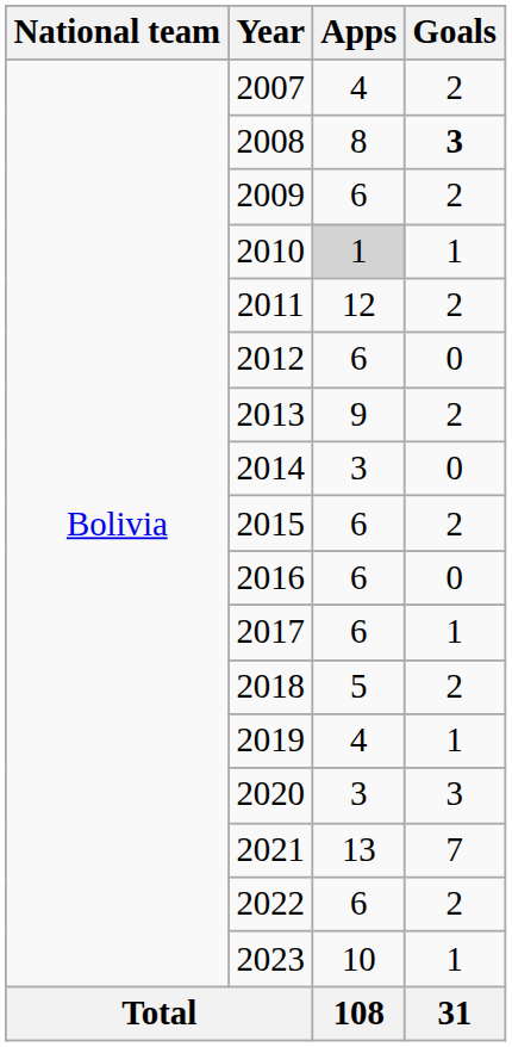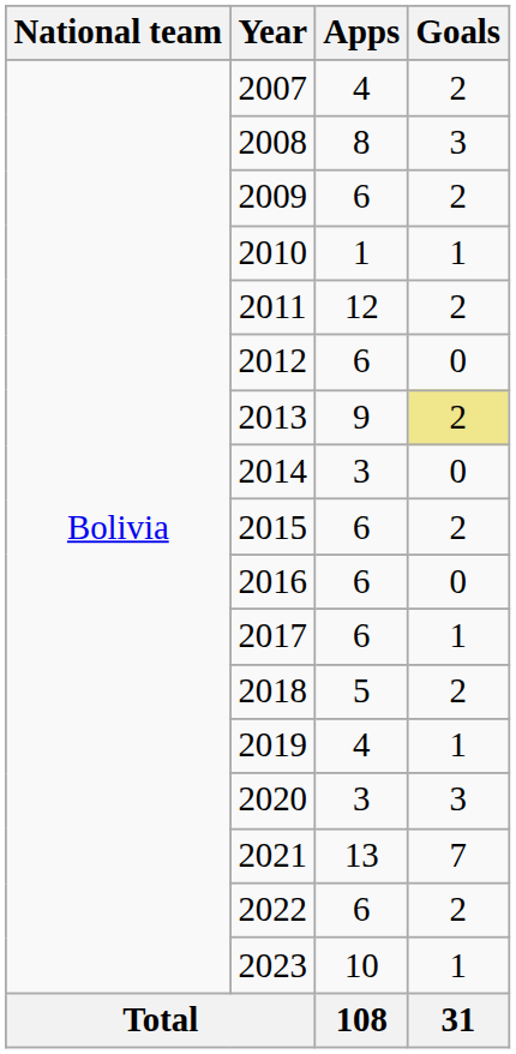2008 | Goals: bold -> normal
2010 | Apps: lightgrey background -> no background
2013 | Goals: no background -> khaki background
